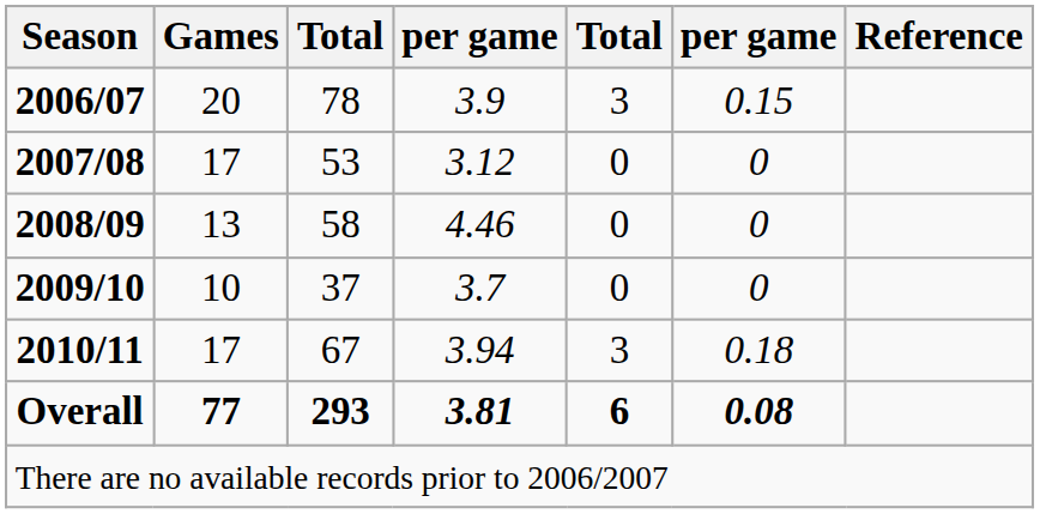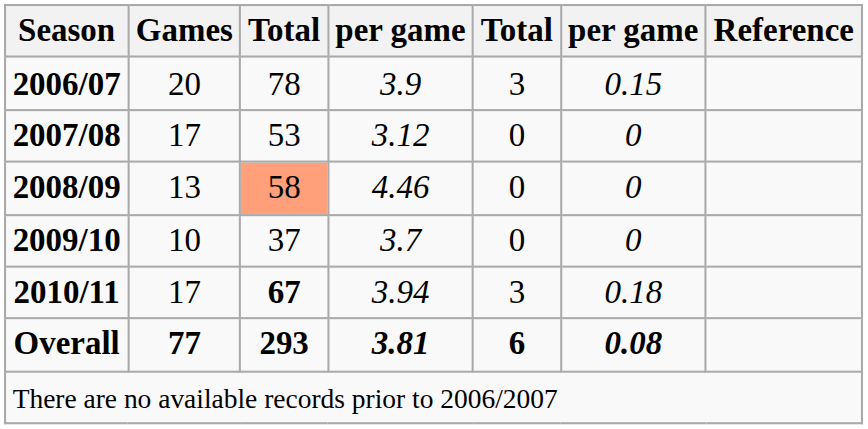2008/09 | column 3: no background -> lightsalmon background
2010/11 | column 3: normal -> bold
